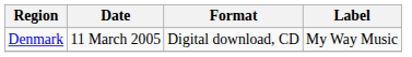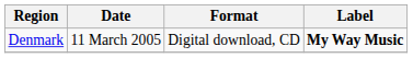Denmark | Label: normal -> bold
